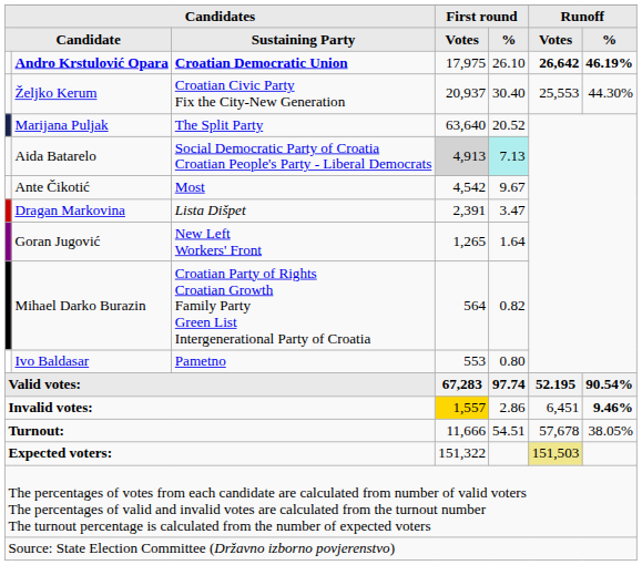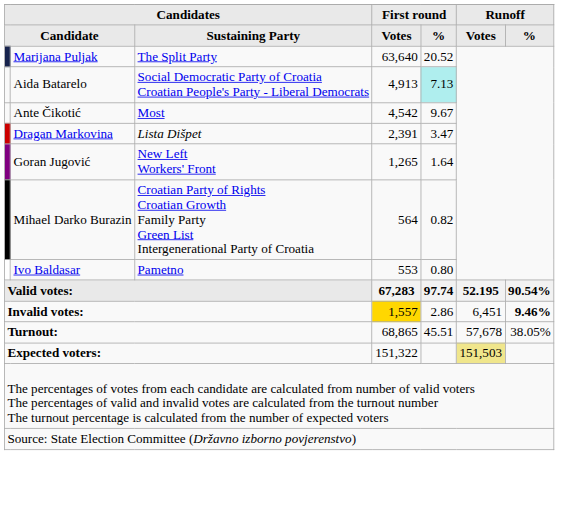- row: Andro Krstulović Opara | Croatian Democratic Union | 17,975 | 26.10 | 26,642 | 46.19%
- row: Željko Kerum | Croatian Civic Party Fix the City-New Generation | 20,937 | 30.40 | 25,553 | 44.30%
Aida Batarelo | First round / Votes: lightgrey background -> no background
Turnout: | First round / Votes: 11,666 -> 68,865
Turnout: | First round / %: 54.51 -> 45.51
